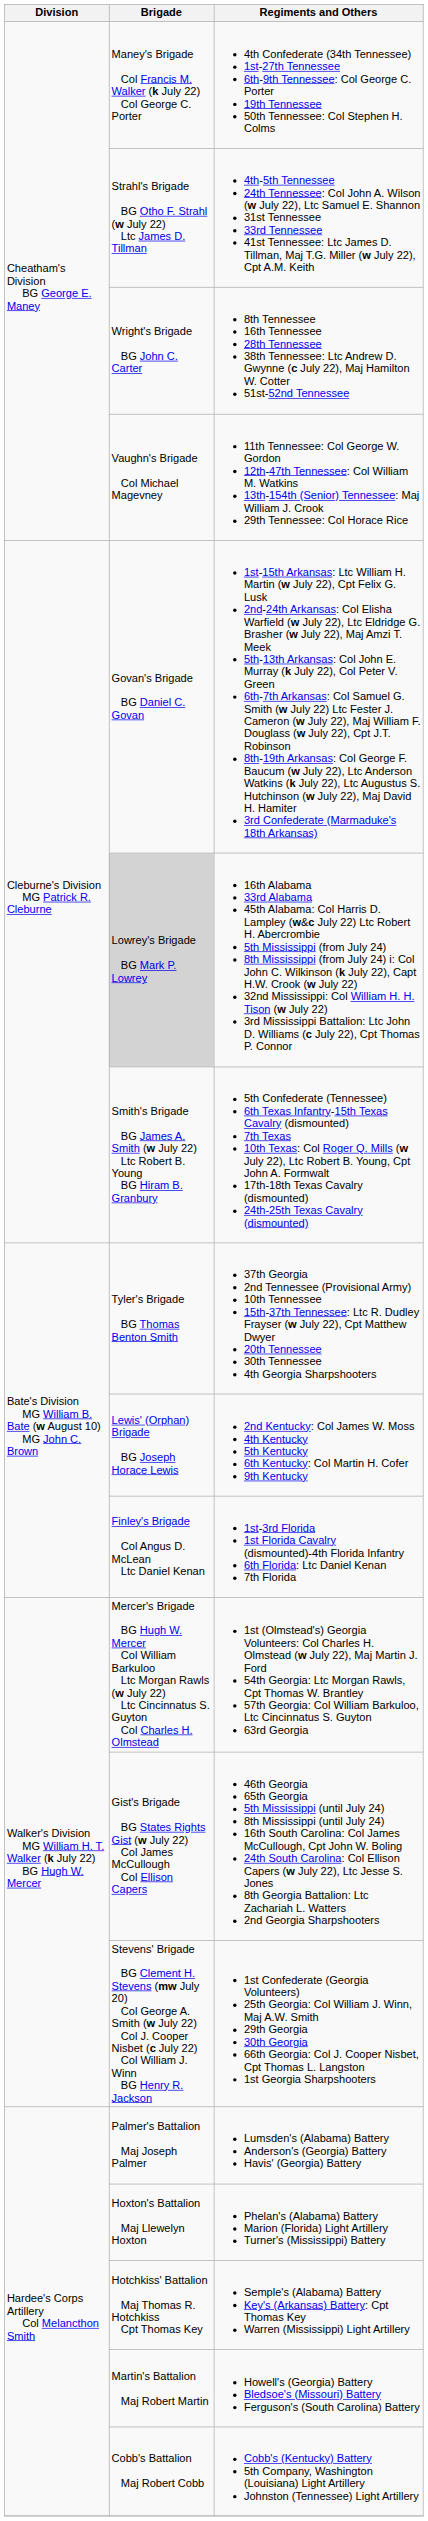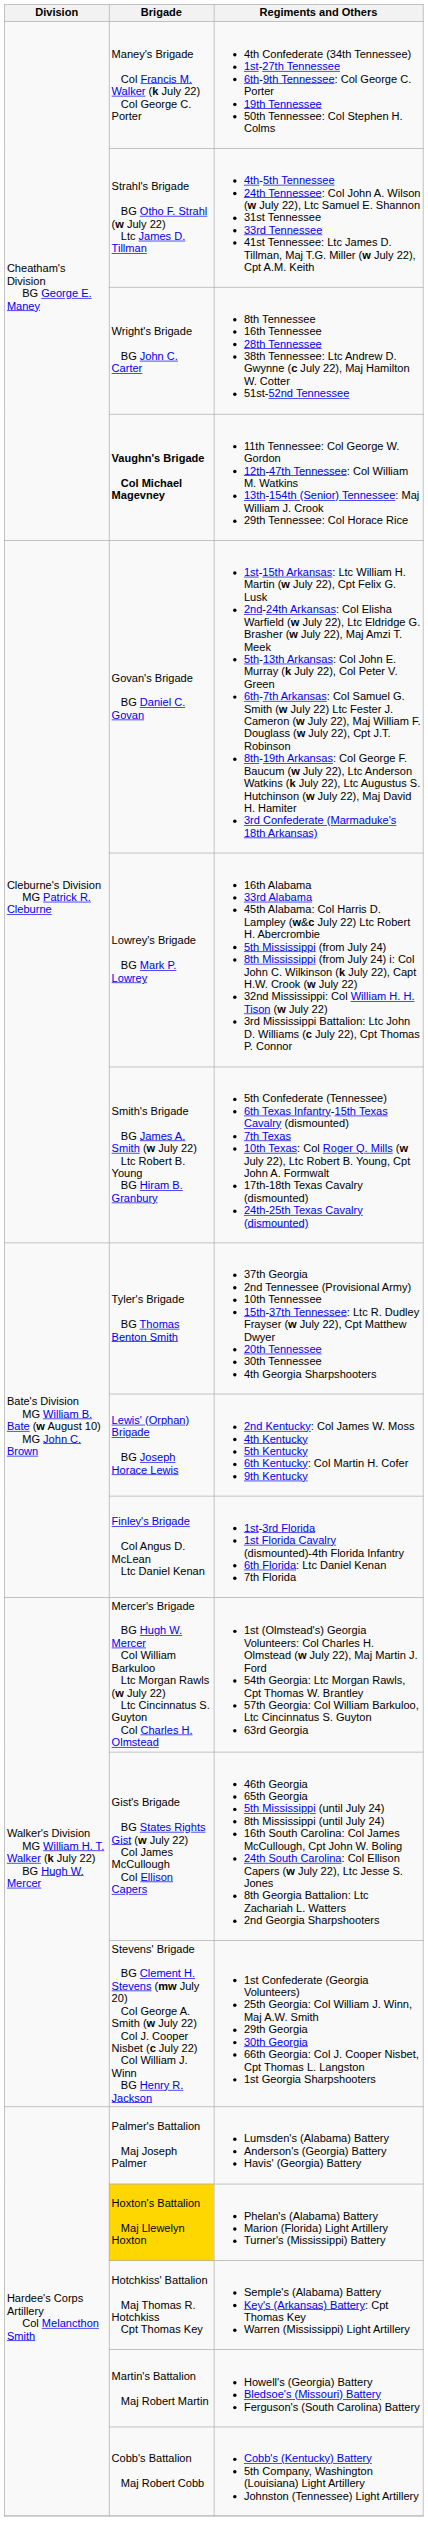Vaughn's Brigade Col Michael Magevney | Brigade: normal -> bold
Lowrey's Brigade BG Mark P. Lowrey | Brigade: lightgrey background -> no background
Hoxton's Battalion Maj Llewelyn Hoxton | Brigade: no background -> gold background
